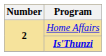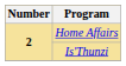Is'Thunzi | Program: bold -> normal
